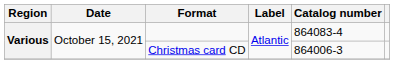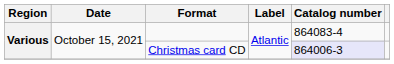Christmas card CD | Catalog number: no background -> lavender background
